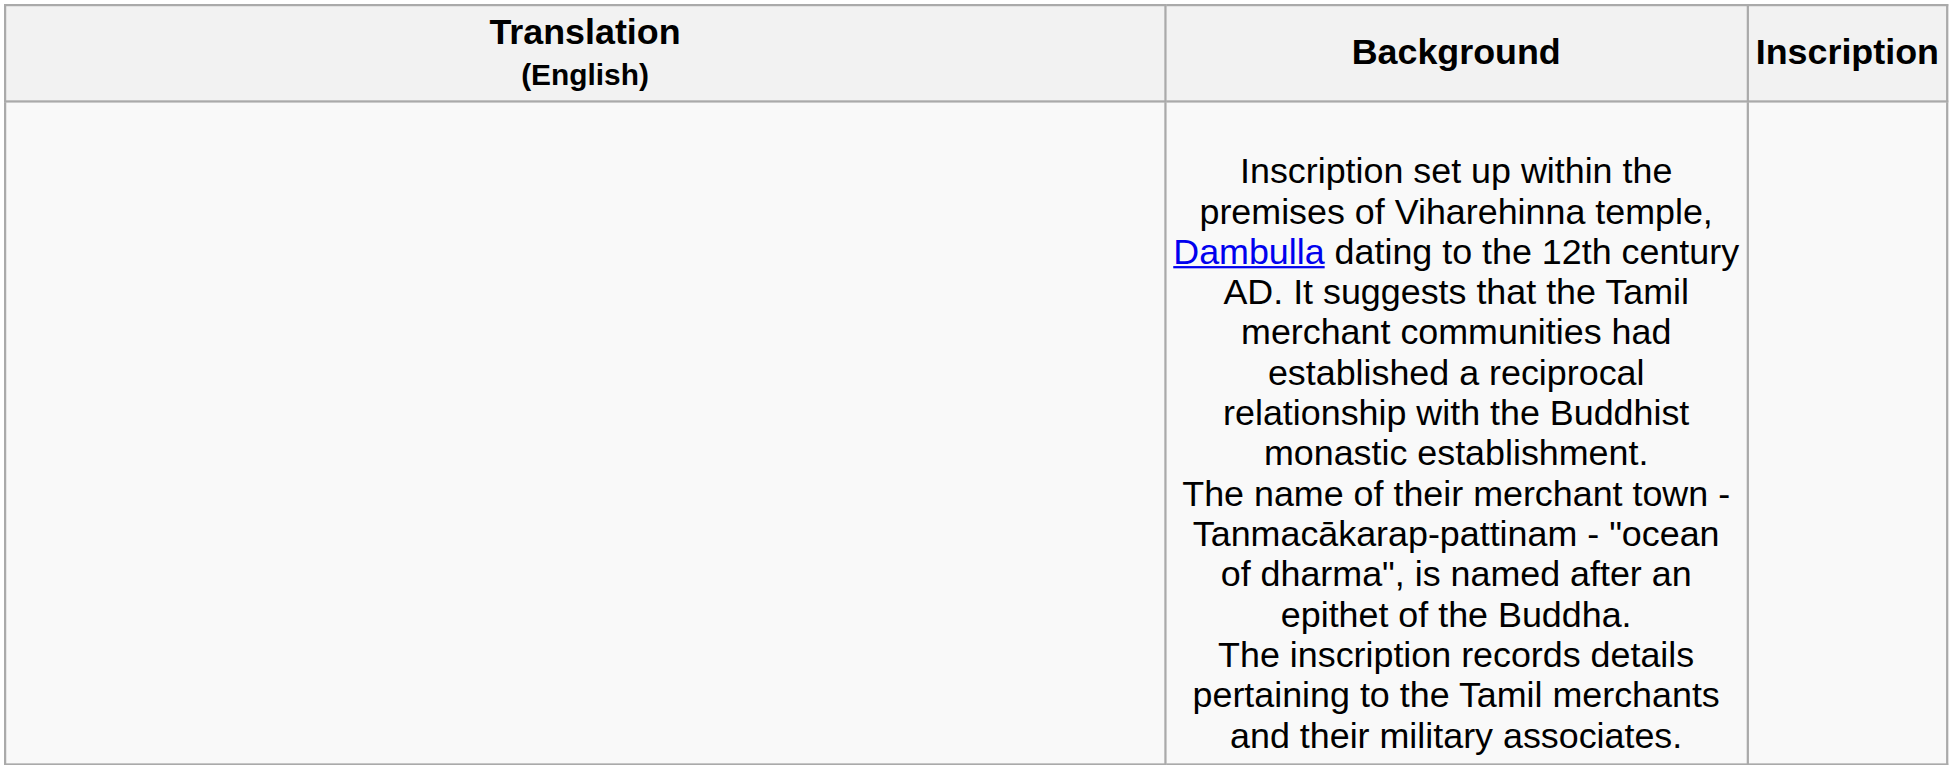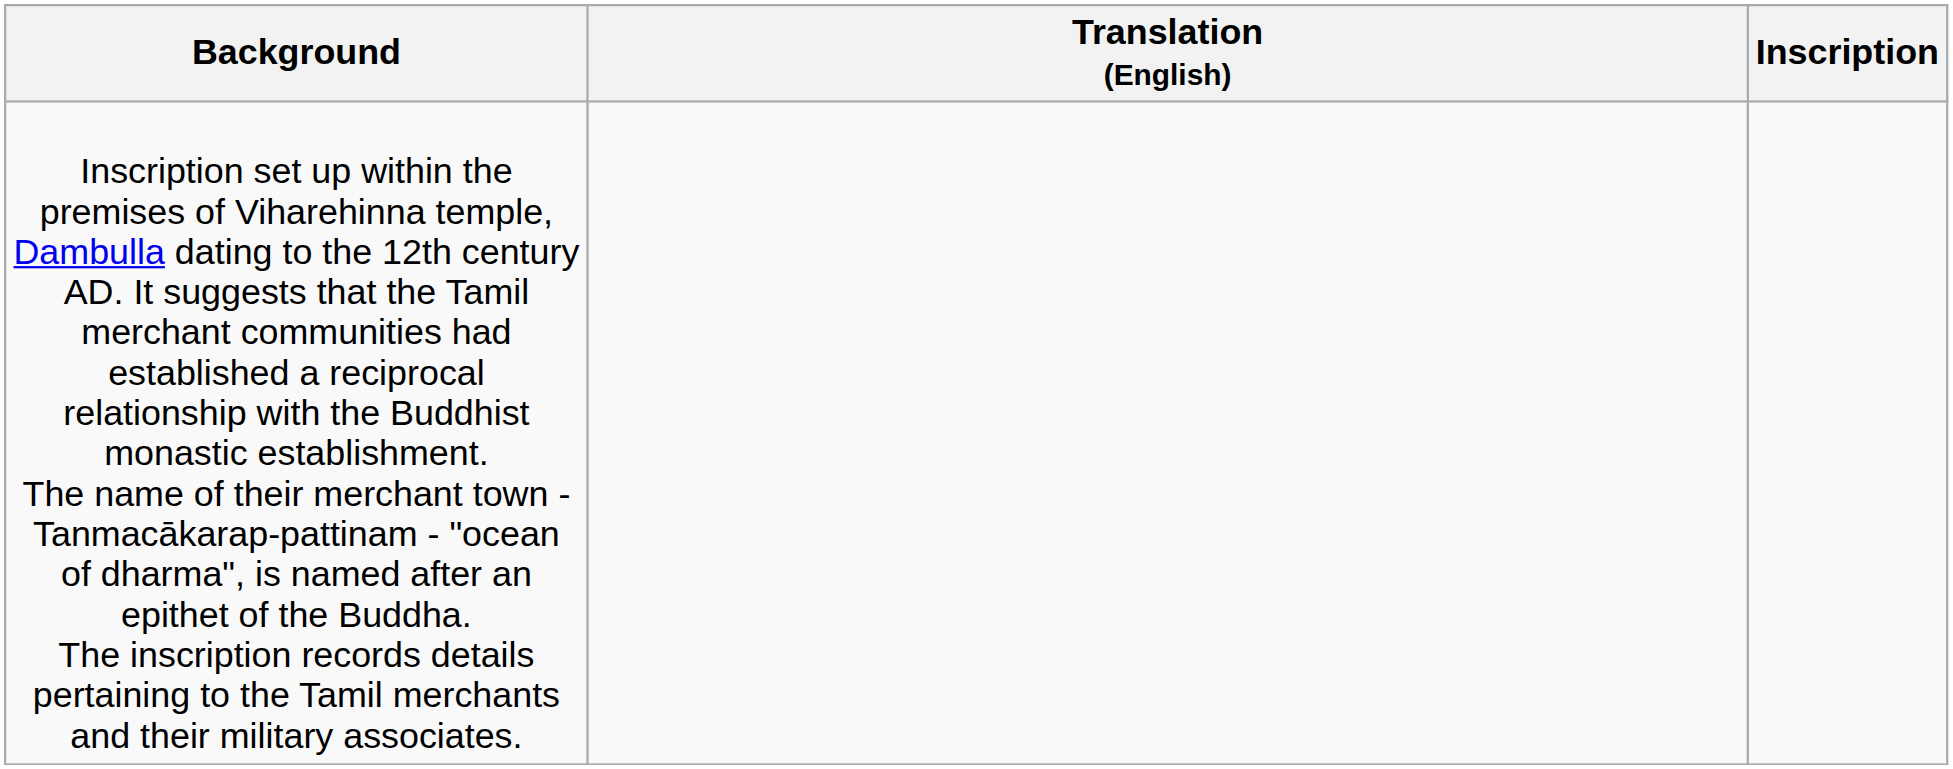columns swapped: Background <-> Translation (English)
